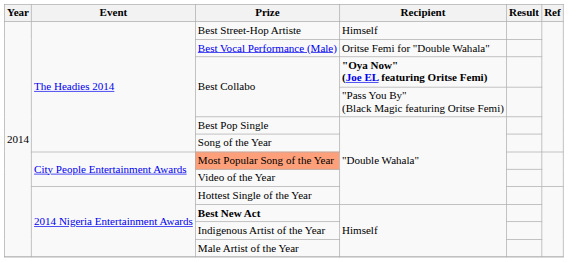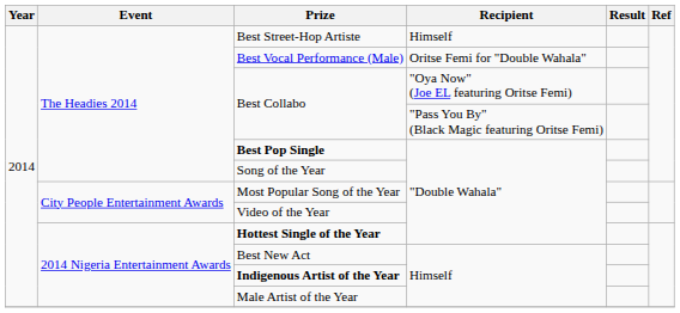Best Collabo / "Oya Now" (Joe EL featuring Oritse Femi) | Recipient: bold -> normal
Best Pop Single | Prize: normal -> bold
Most Popular Song of the Year | Prize: lightsalmon background -> no background
Hottest Single of the Year | Prize: normal -> bold
Best New Act | Prize: bold -> normal
Indigenous Artist of the Year | Prize: normal -> bold
